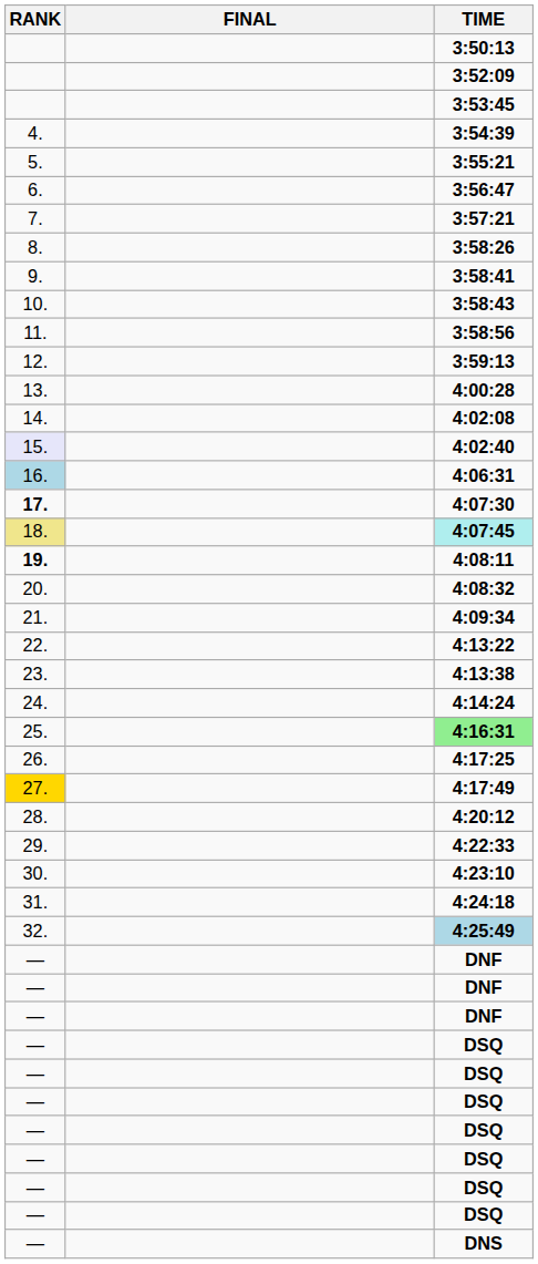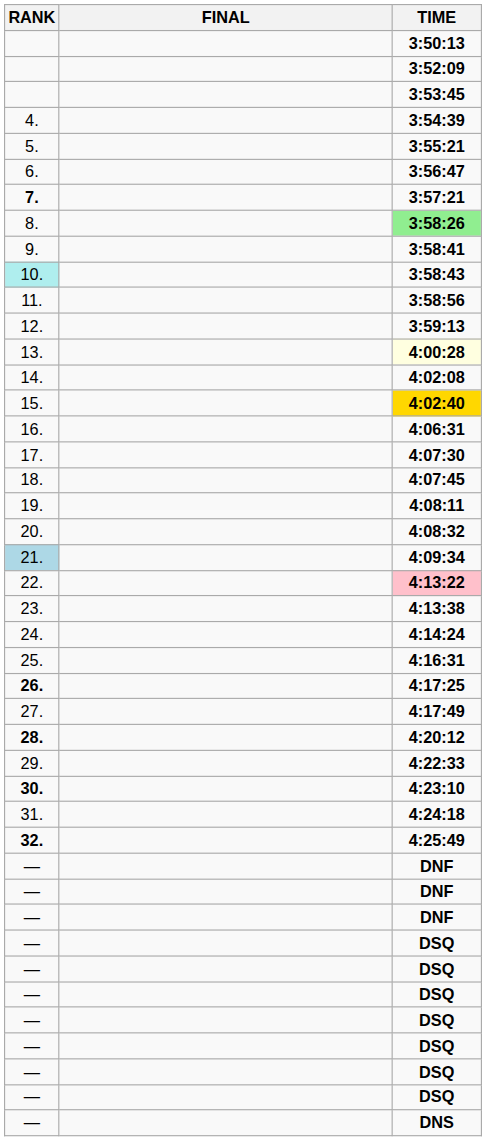3:57:21 | RANK: normal -> bold
3:58:26 | TIME: no background -> lightgreen background
3:58:43 | RANK: no background -> paleturquoise background
4:00:28 | TIME: no background -> lightyellow background
4:02:40 | RANK: lavender background -> no background
4:02:40 | TIME: no background -> gold background
4:06:31 | RANK: lightblue background -> no background
4:07:30 | RANK: bold -> normal
4:07:45 | RANK: khaki background -> no background
4:07:45 | TIME: paleturquoise background -> no background
4:08:11 | RANK: bold -> normal
4:09:34 | RANK: no background -> lightblue background
4:13:22 | TIME: no background -> pink background
4:16:31 | TIME: lightgreen background -> no background
4:17:25 | RANK: normal -> bold
4:17:49 | RANK: gold background -> no background
4:20:12 | RANK: normal -> bold
4:23:10 | RANK: normal -> bold
4:25:49 | RANK: normal -> bold
4:25:49 | TIME: lightblue background -> no background
